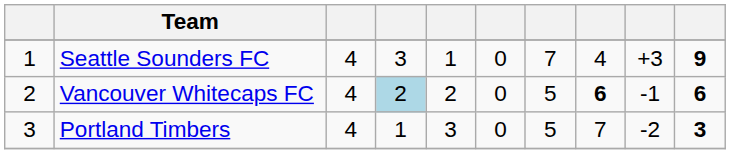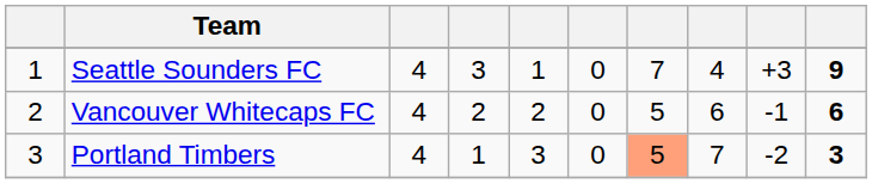Vancouver Whitecaps FC | column 4: lightblue background -> no background
Vancouver Whitecaps FC | column 8: bold -> normal
Portland Timbers | column 7: no background -> lightsalmon background
